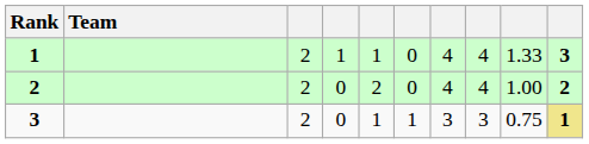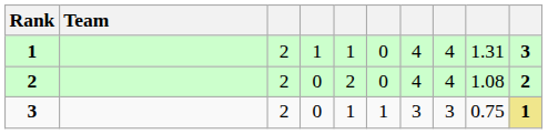row 2 | column 9: 1.33 -> 1.31
row 3 | column 9: 1.00 -> 1.08
